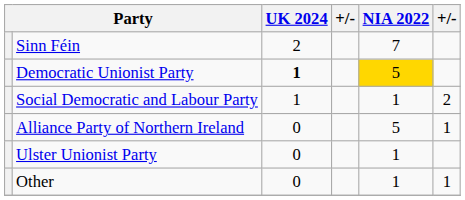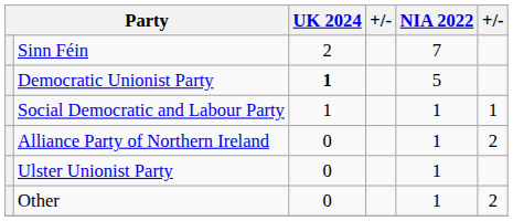Democratic Unionist Party | NIA 2022: gold background -> no background
Social Democratic and Labour Party | column 6: 2 -> 1
Alliance Party of Northern Ireland | NIA 2022: 5 -> 1
Alliance Party of Northern Ireland | column 6: 1 -> 2
Other | column 6: 1 -> 2
